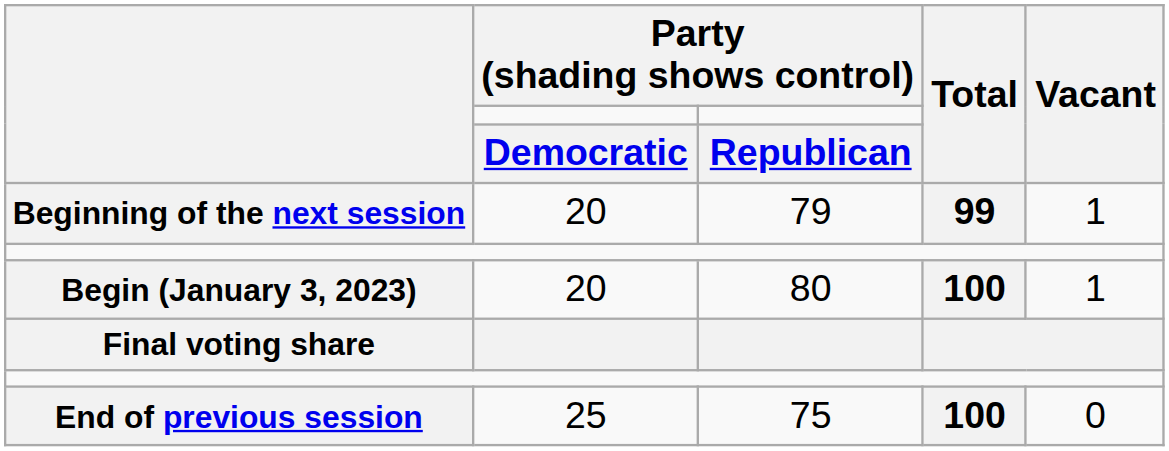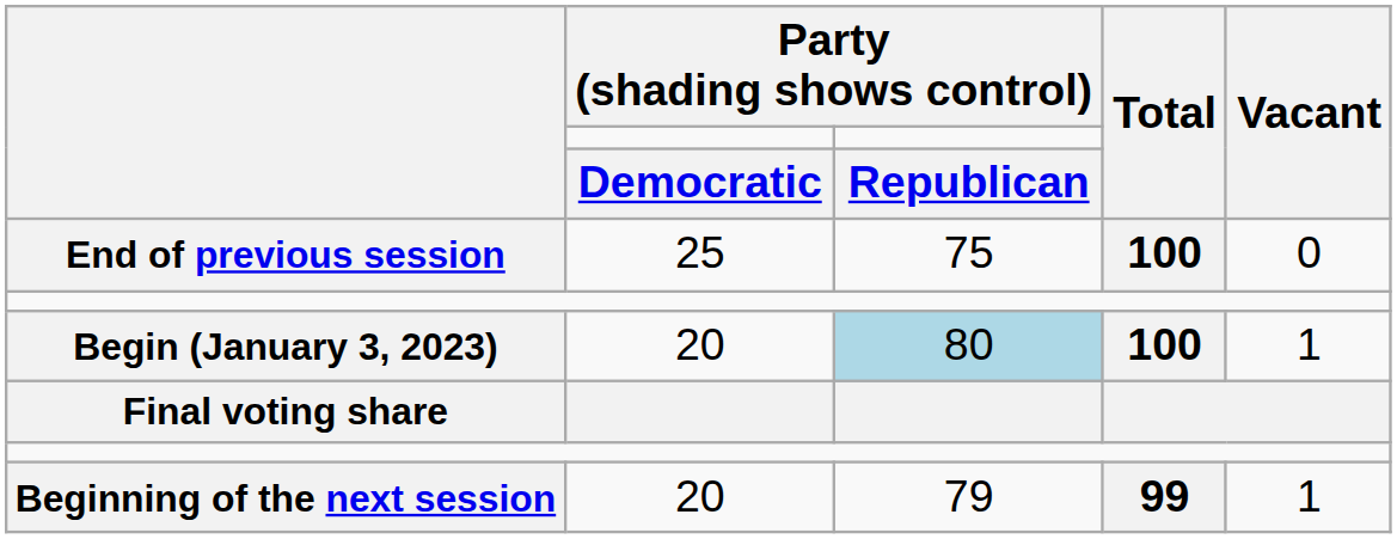rows swapped: End of previous session <-> Beginning of the next session
Begin (January 3, 2023) | column 3: no background -> lightblue background
